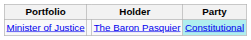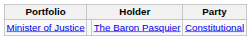Minister of Justice | Party: paleturquoise background -> no background
